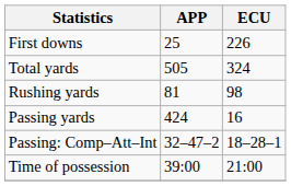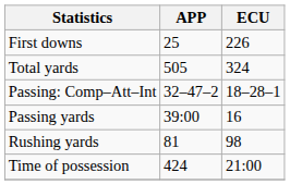rows swapped: Rushing yards <-> Passing: Comp–Att–Int
Passing yards | APP: 424 -> 39:00
Time of possession | APP: 39:00 -> 424
